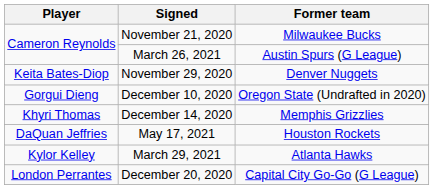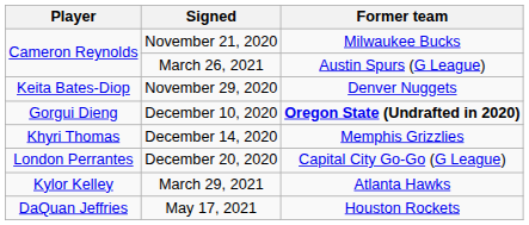December 10, 2020 | Former team: normal -> bold
rows swapped: December 20, 2020 <-> May 17, 2021
